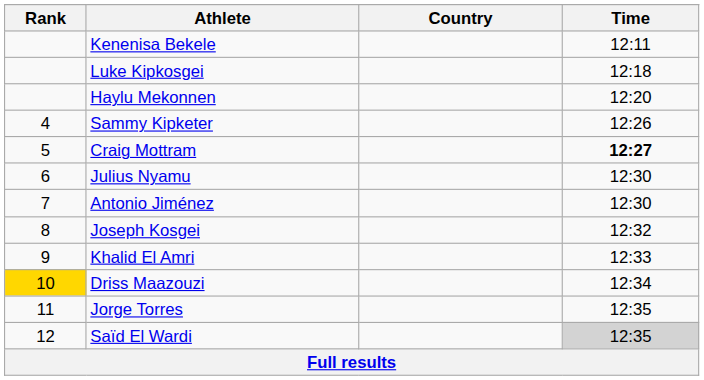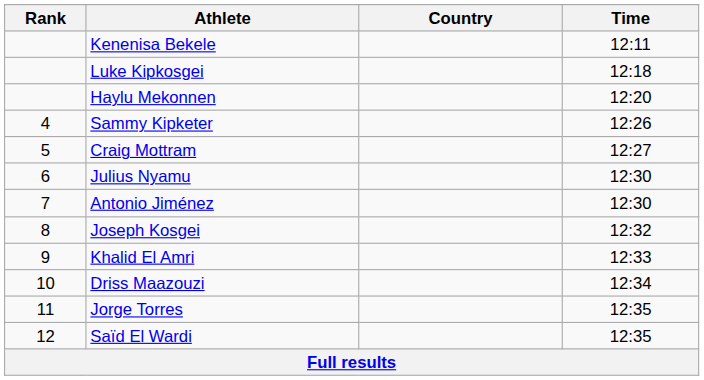Craig Mottram | Time: bold -> normal
Driss Maazouzi | Rank: gold background -> no background
Saïd El Wardi | Time: lightgrey background -> no background
